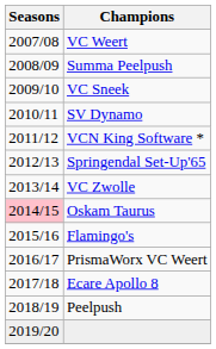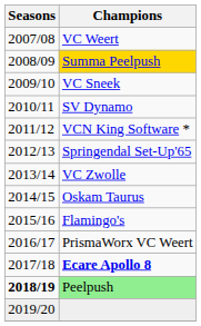Summa Peelpush | Champions: no background -> gold background
Oskam Taurus | Seasons: pink background -> no background
Ecare Apollo 8 | Champions: normal -> bold
Peelpush | Seasons: normal -> bold
Peelpush | Champions: no background -> lightgreen background
